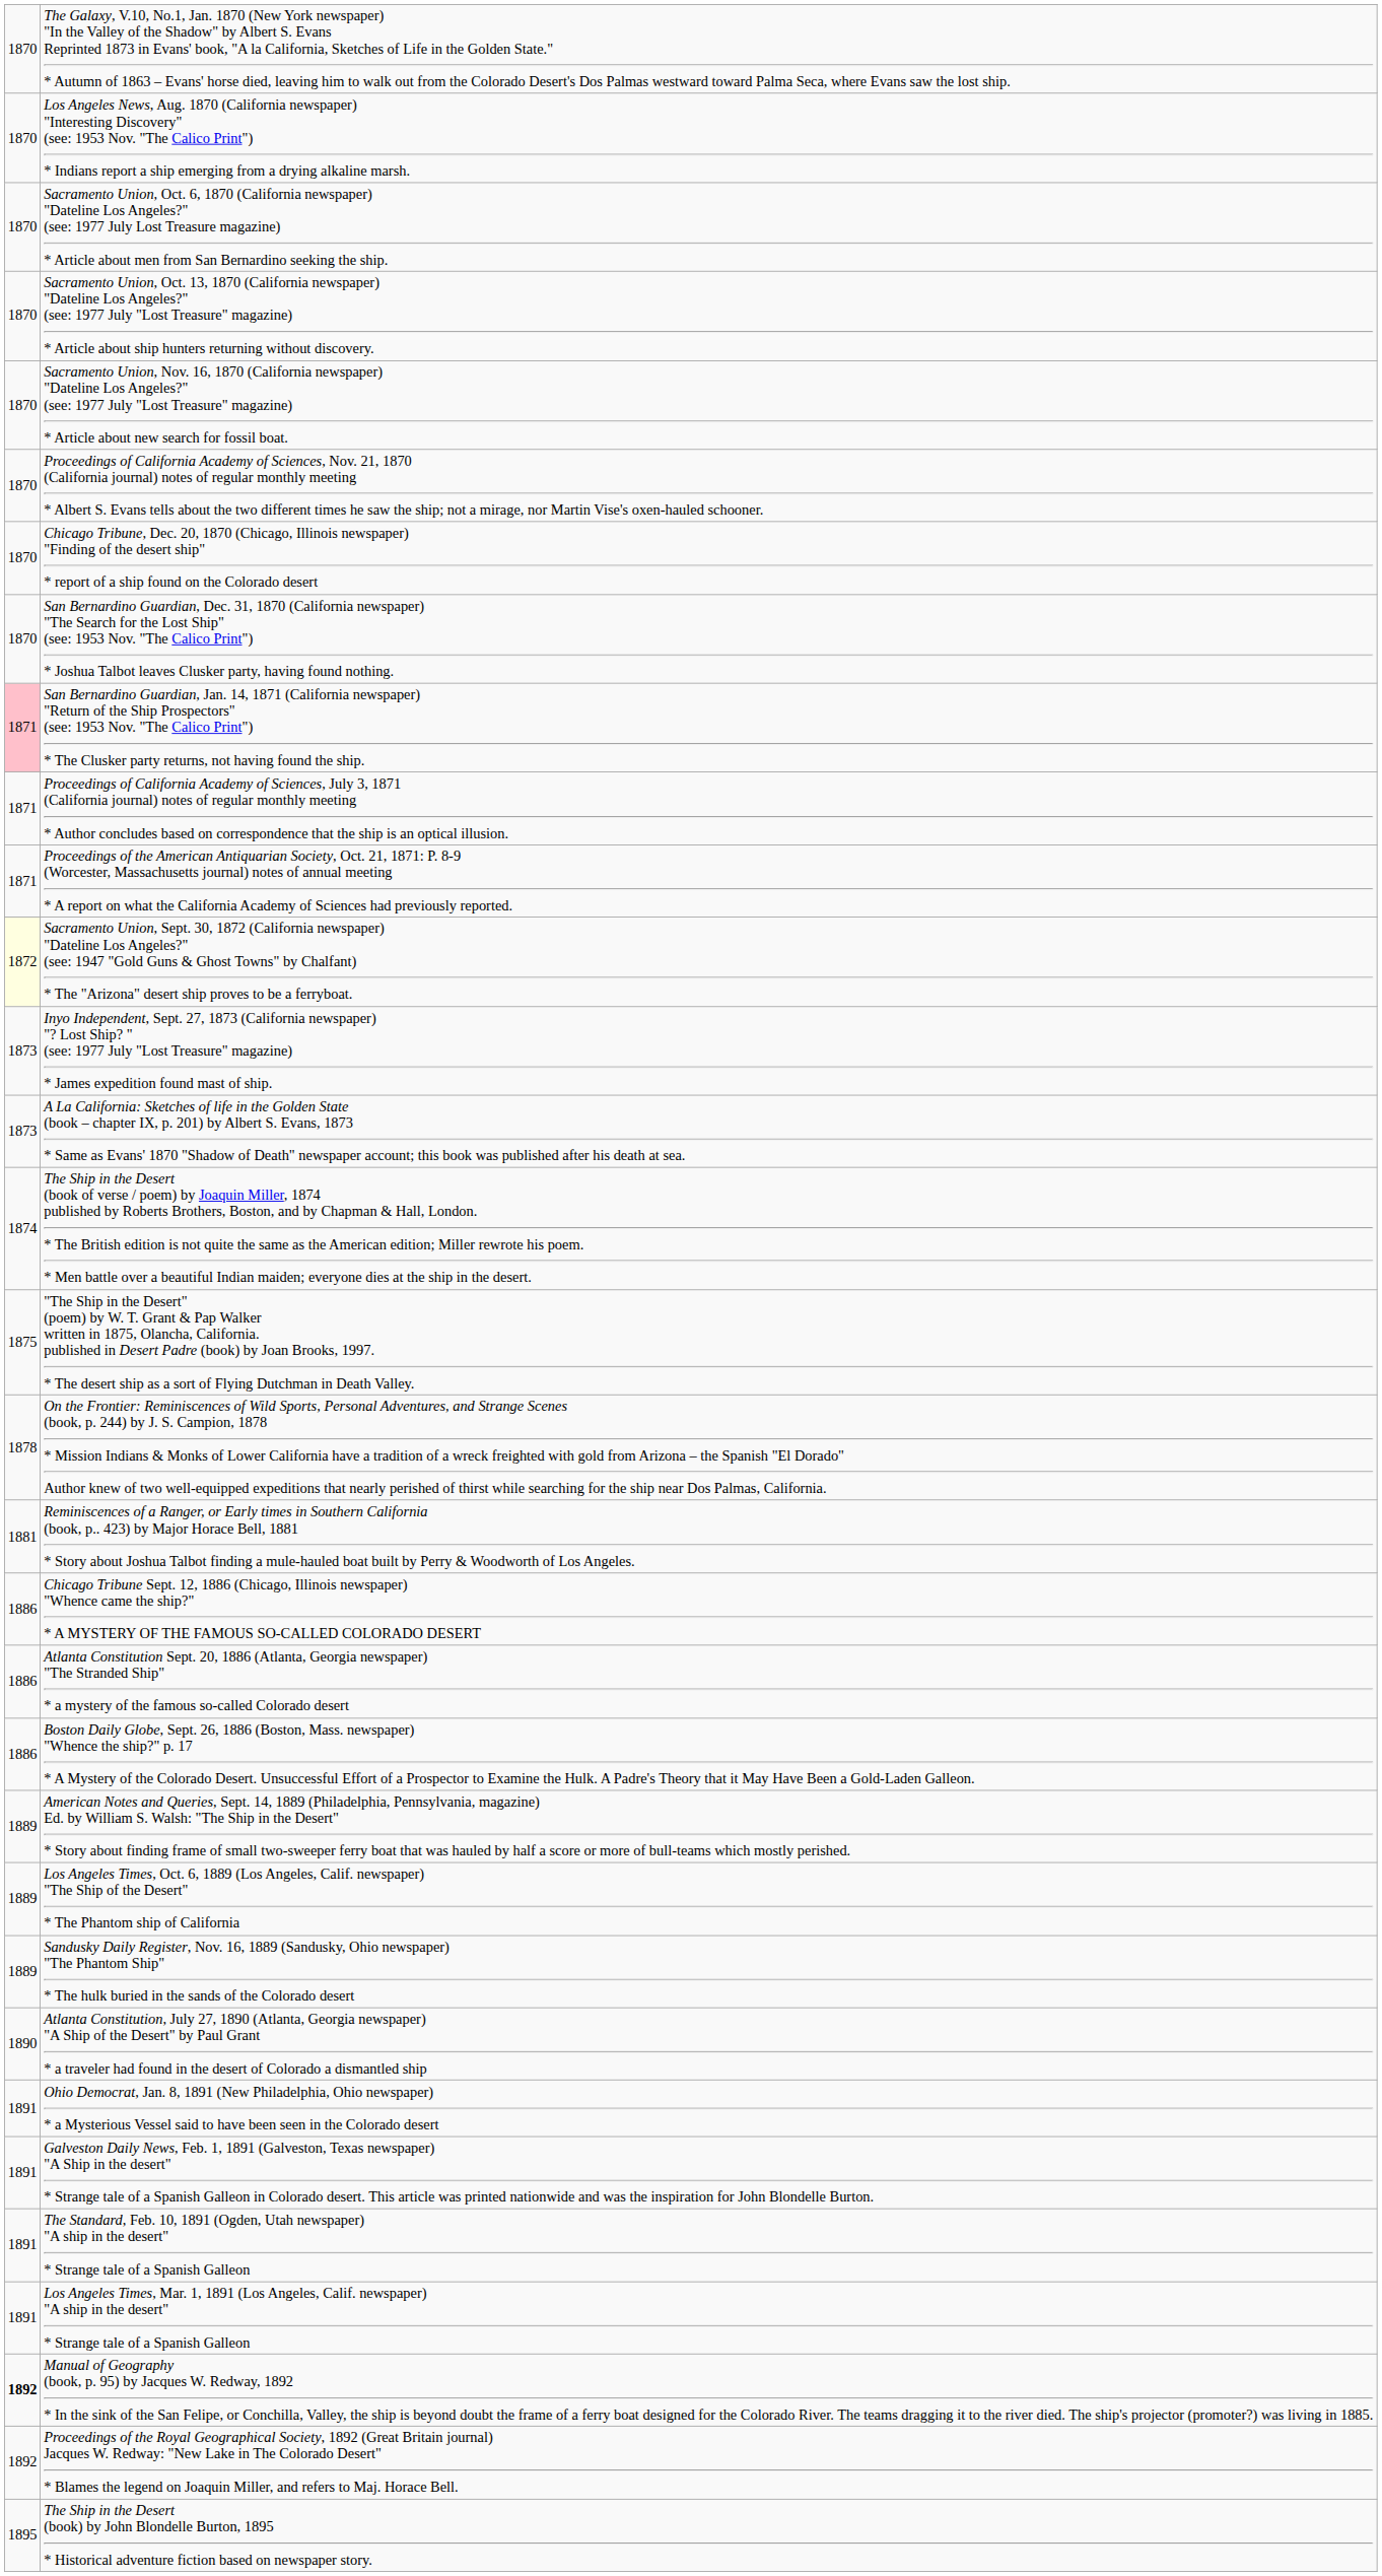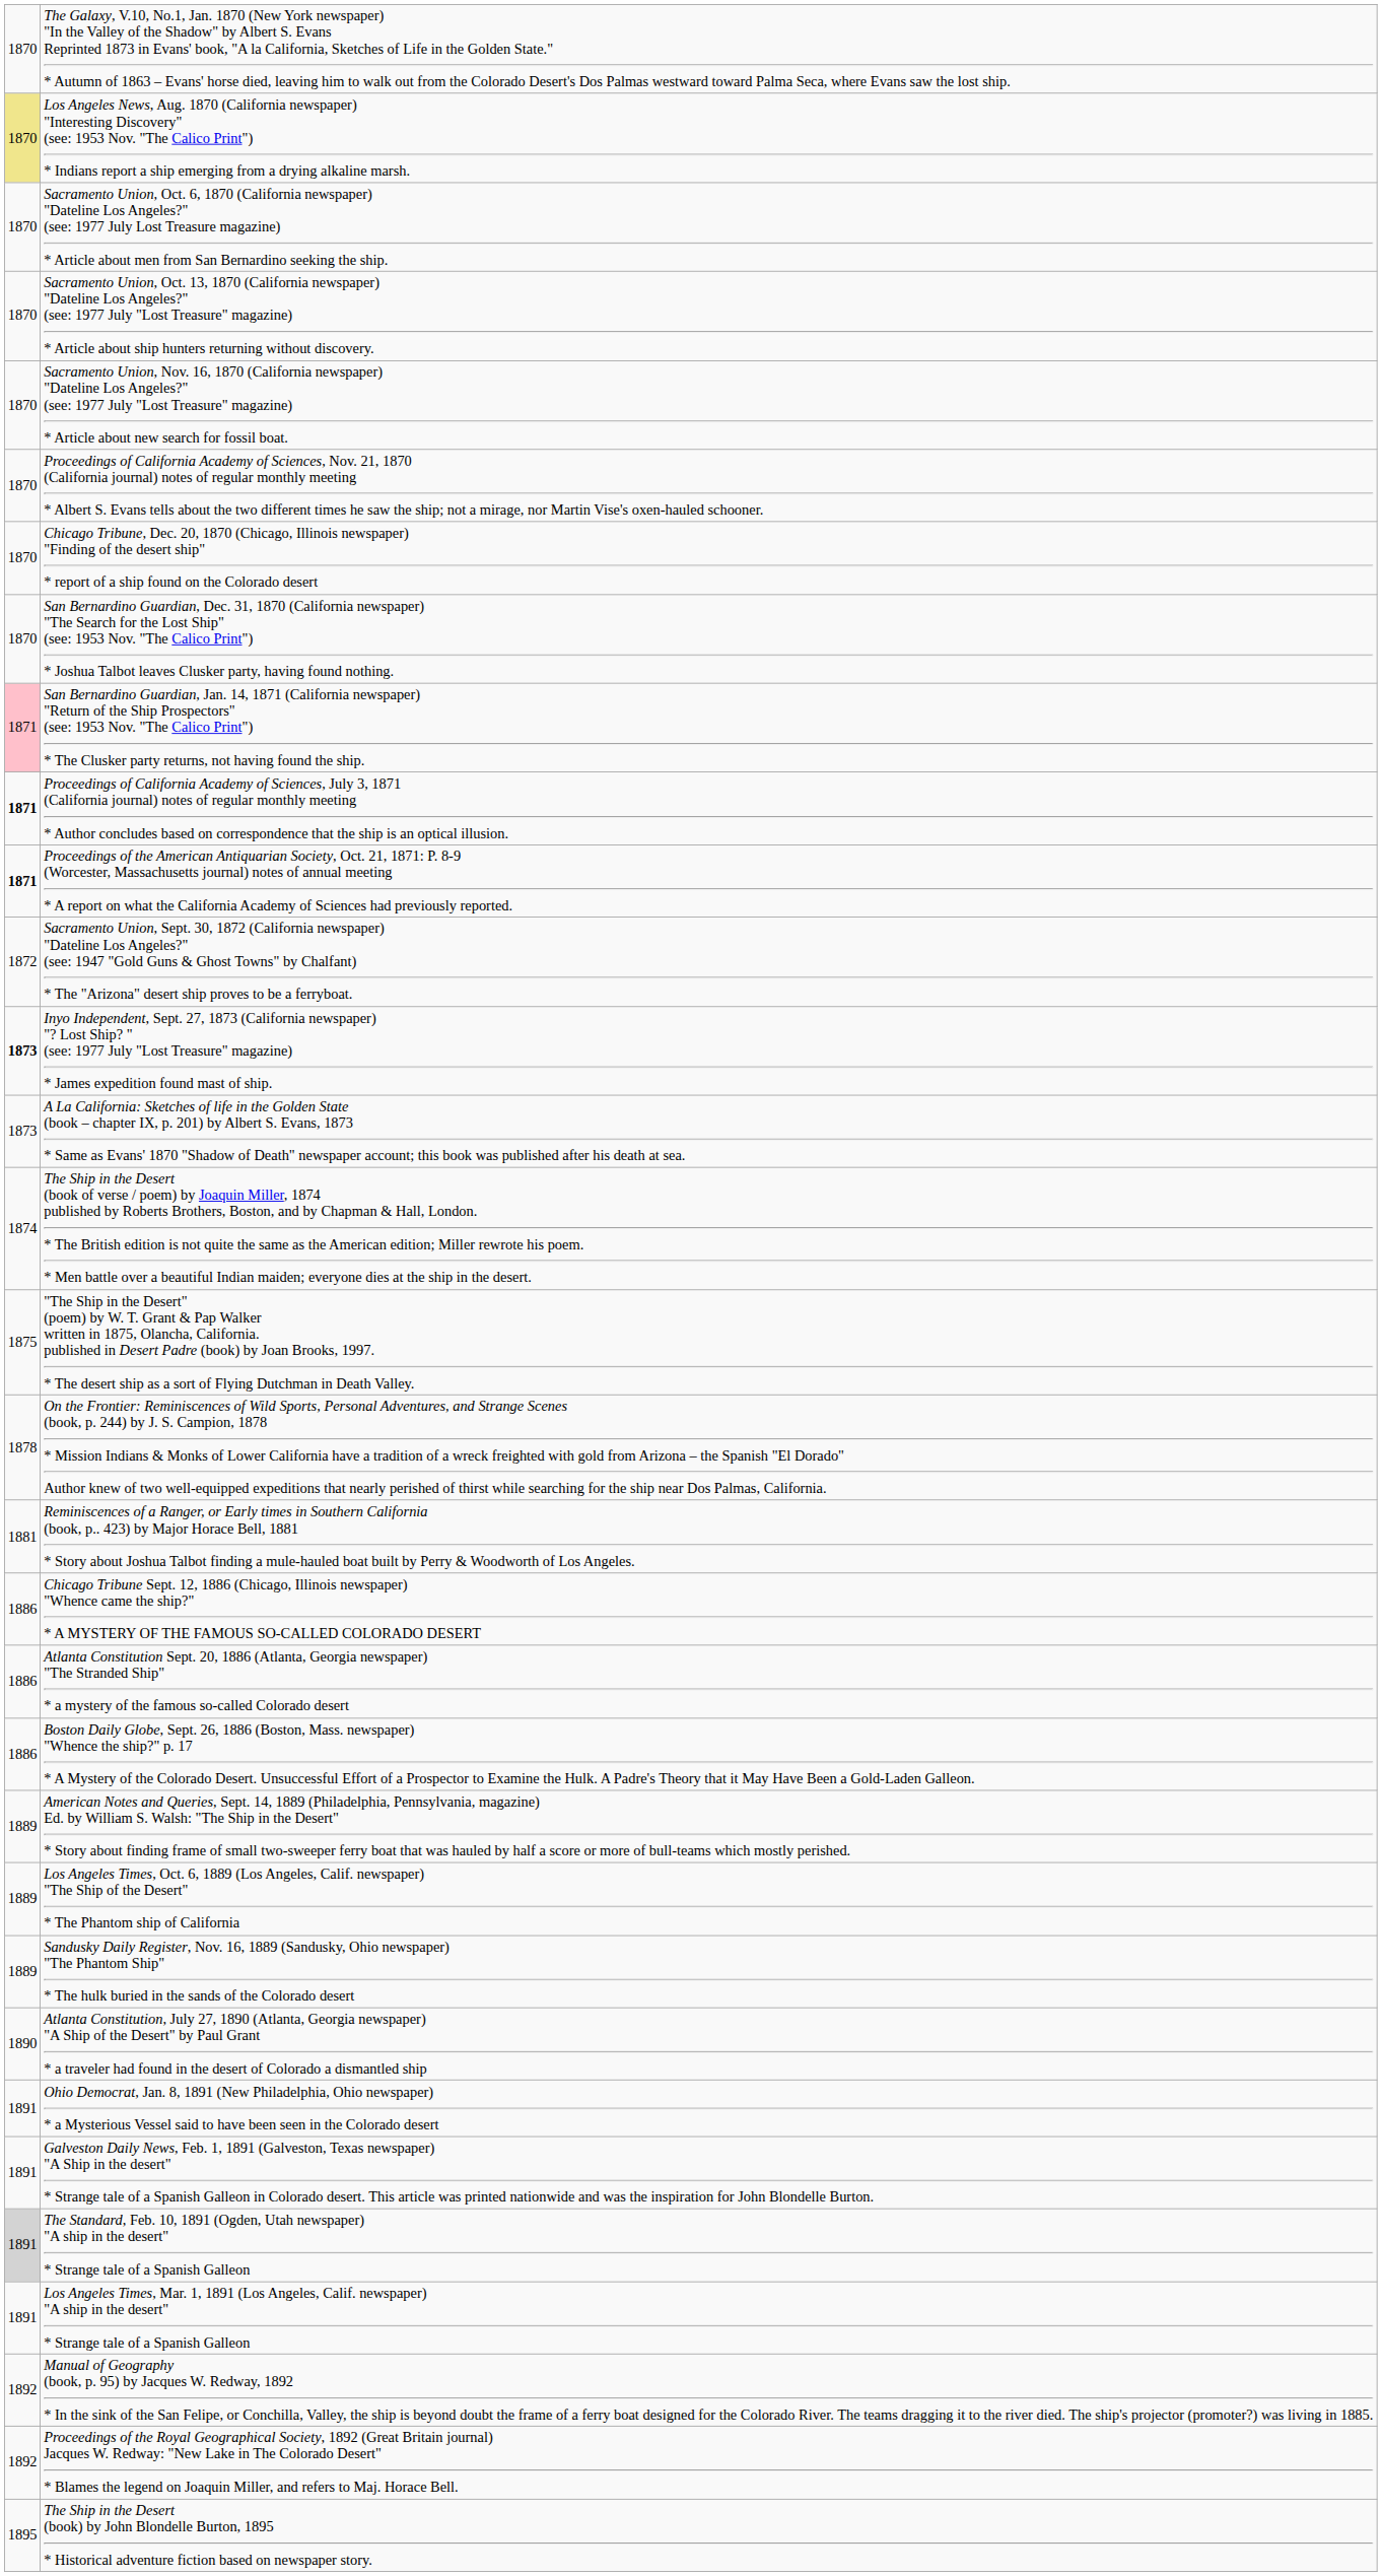row 2 | column 1: no background -> khaki background
row 10 | column 1: normal -> bold
row 11 | column 1: normal -> bold
row 12 | column 1: lightyellow background -> no background
row 13 | column 1: normal -> bold
row 28 | column 1: no background -> lightgrey background
row 30 | column 1: bold -> normal
